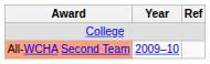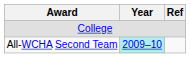All-WCHA Second Team | Award: lightsalmon background -> no background
All-WCHA Second Team | Year: no background -> paleturquoise background
